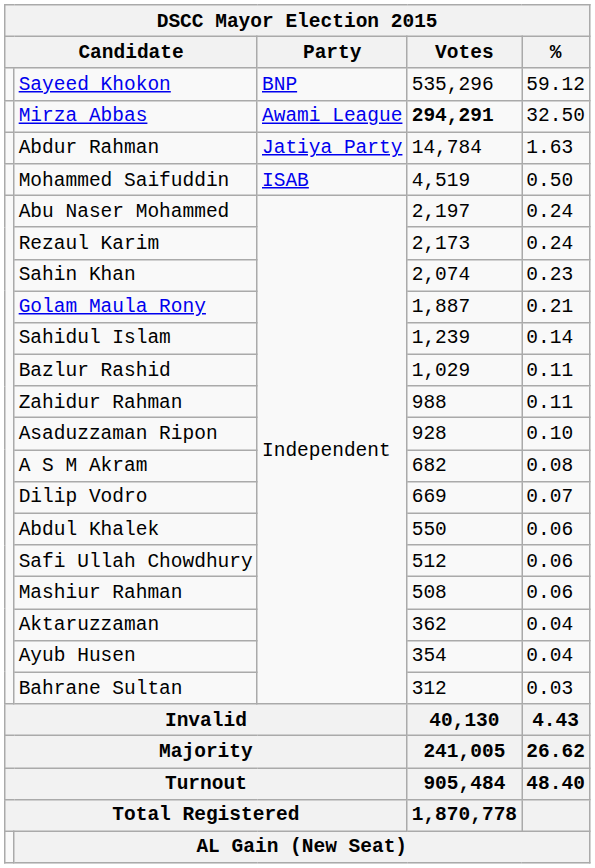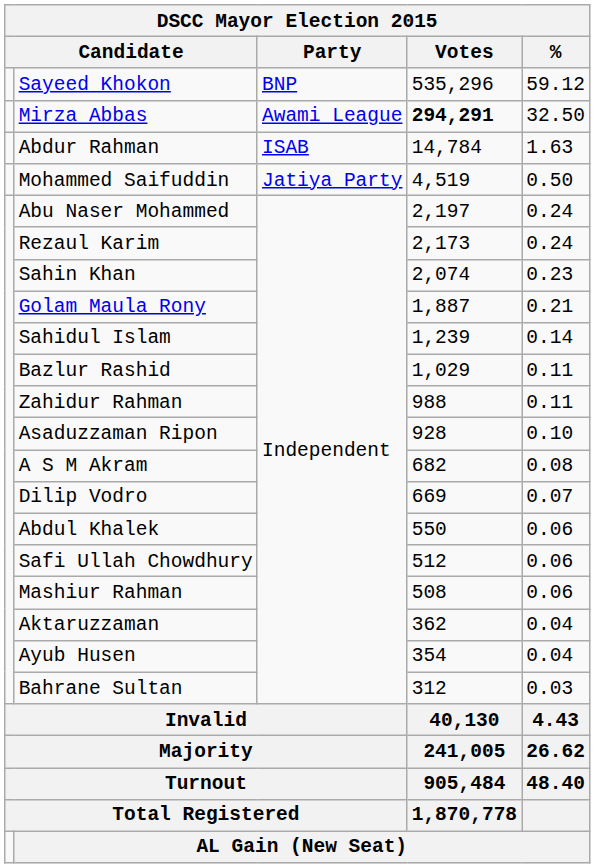Abdur Rahman | Party: Jatiya Party -> ISAB
Mohammed Saifuddin | Party: ISAB -> Jatiya Party
